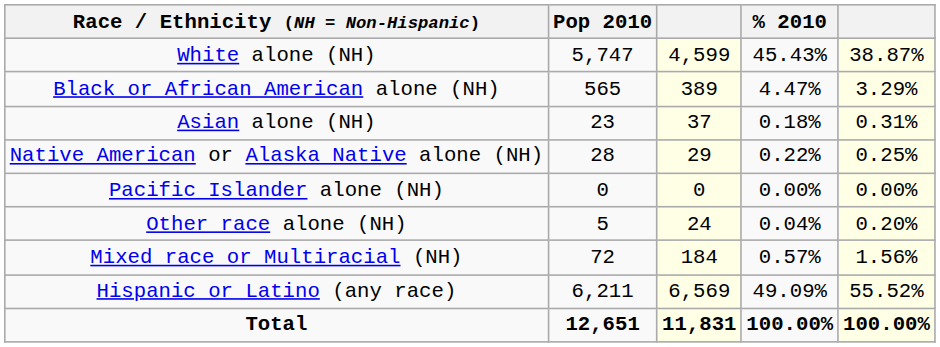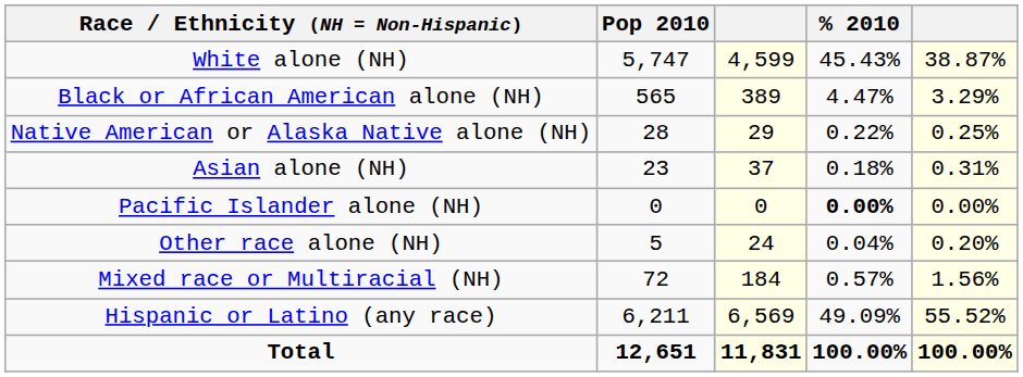rows swapped: Native American or Alaska Native alone (NH) <-> Asian alone (NH)
Pacific Islander alone (NH) | % 2010: normal -> bold
